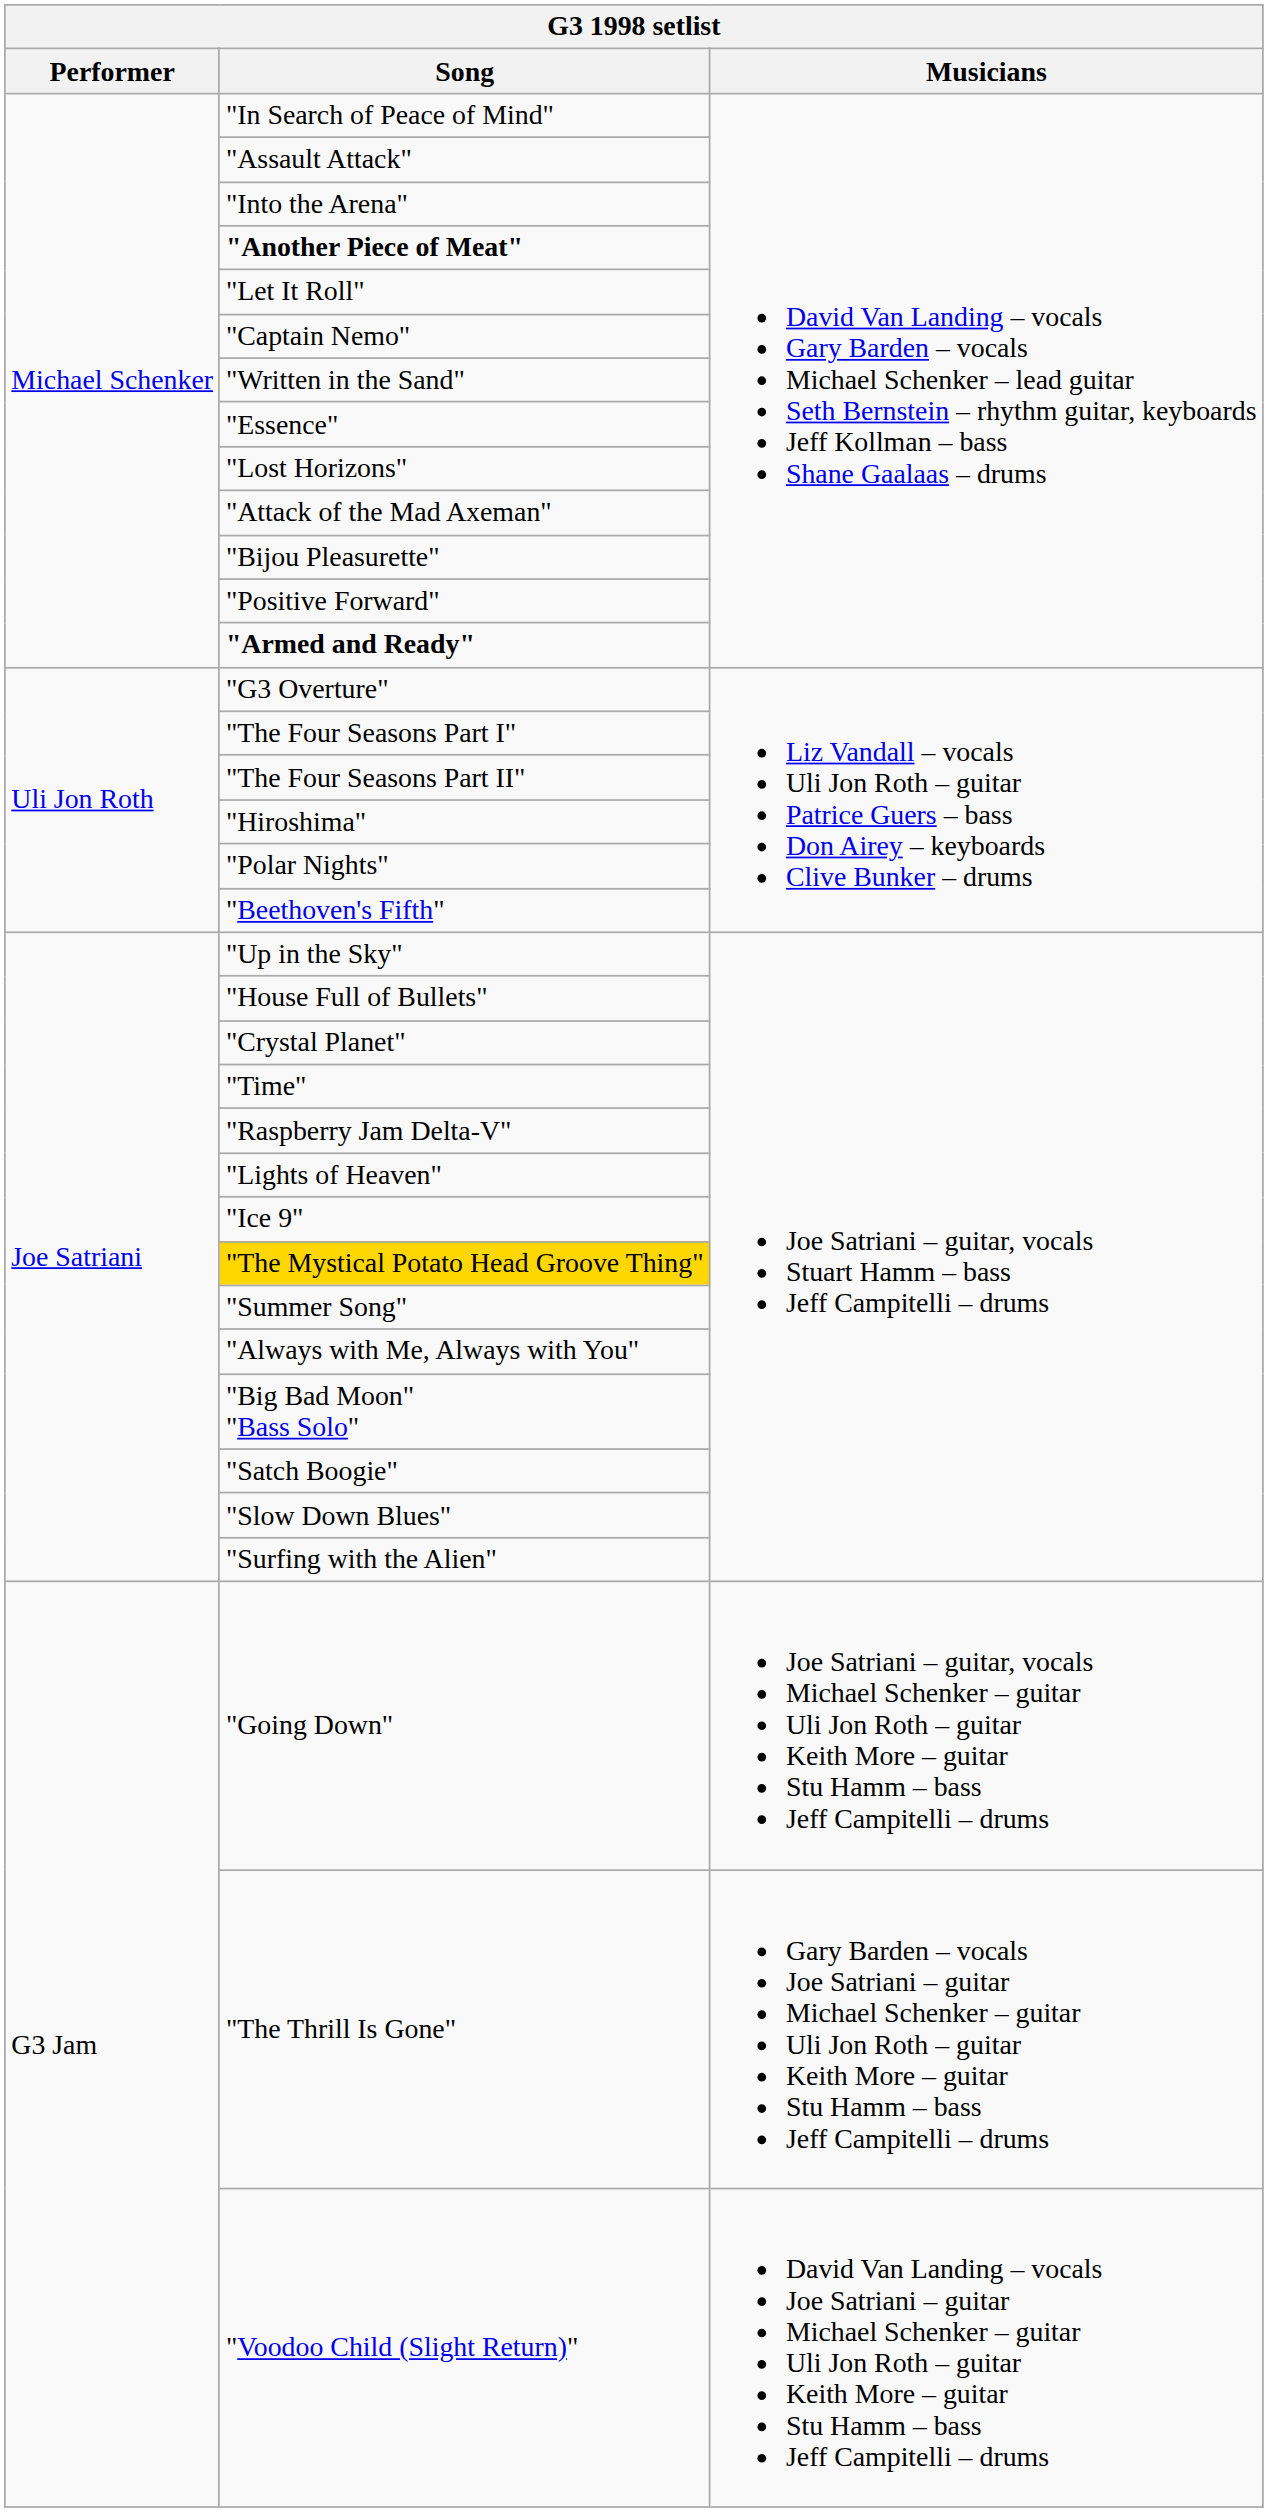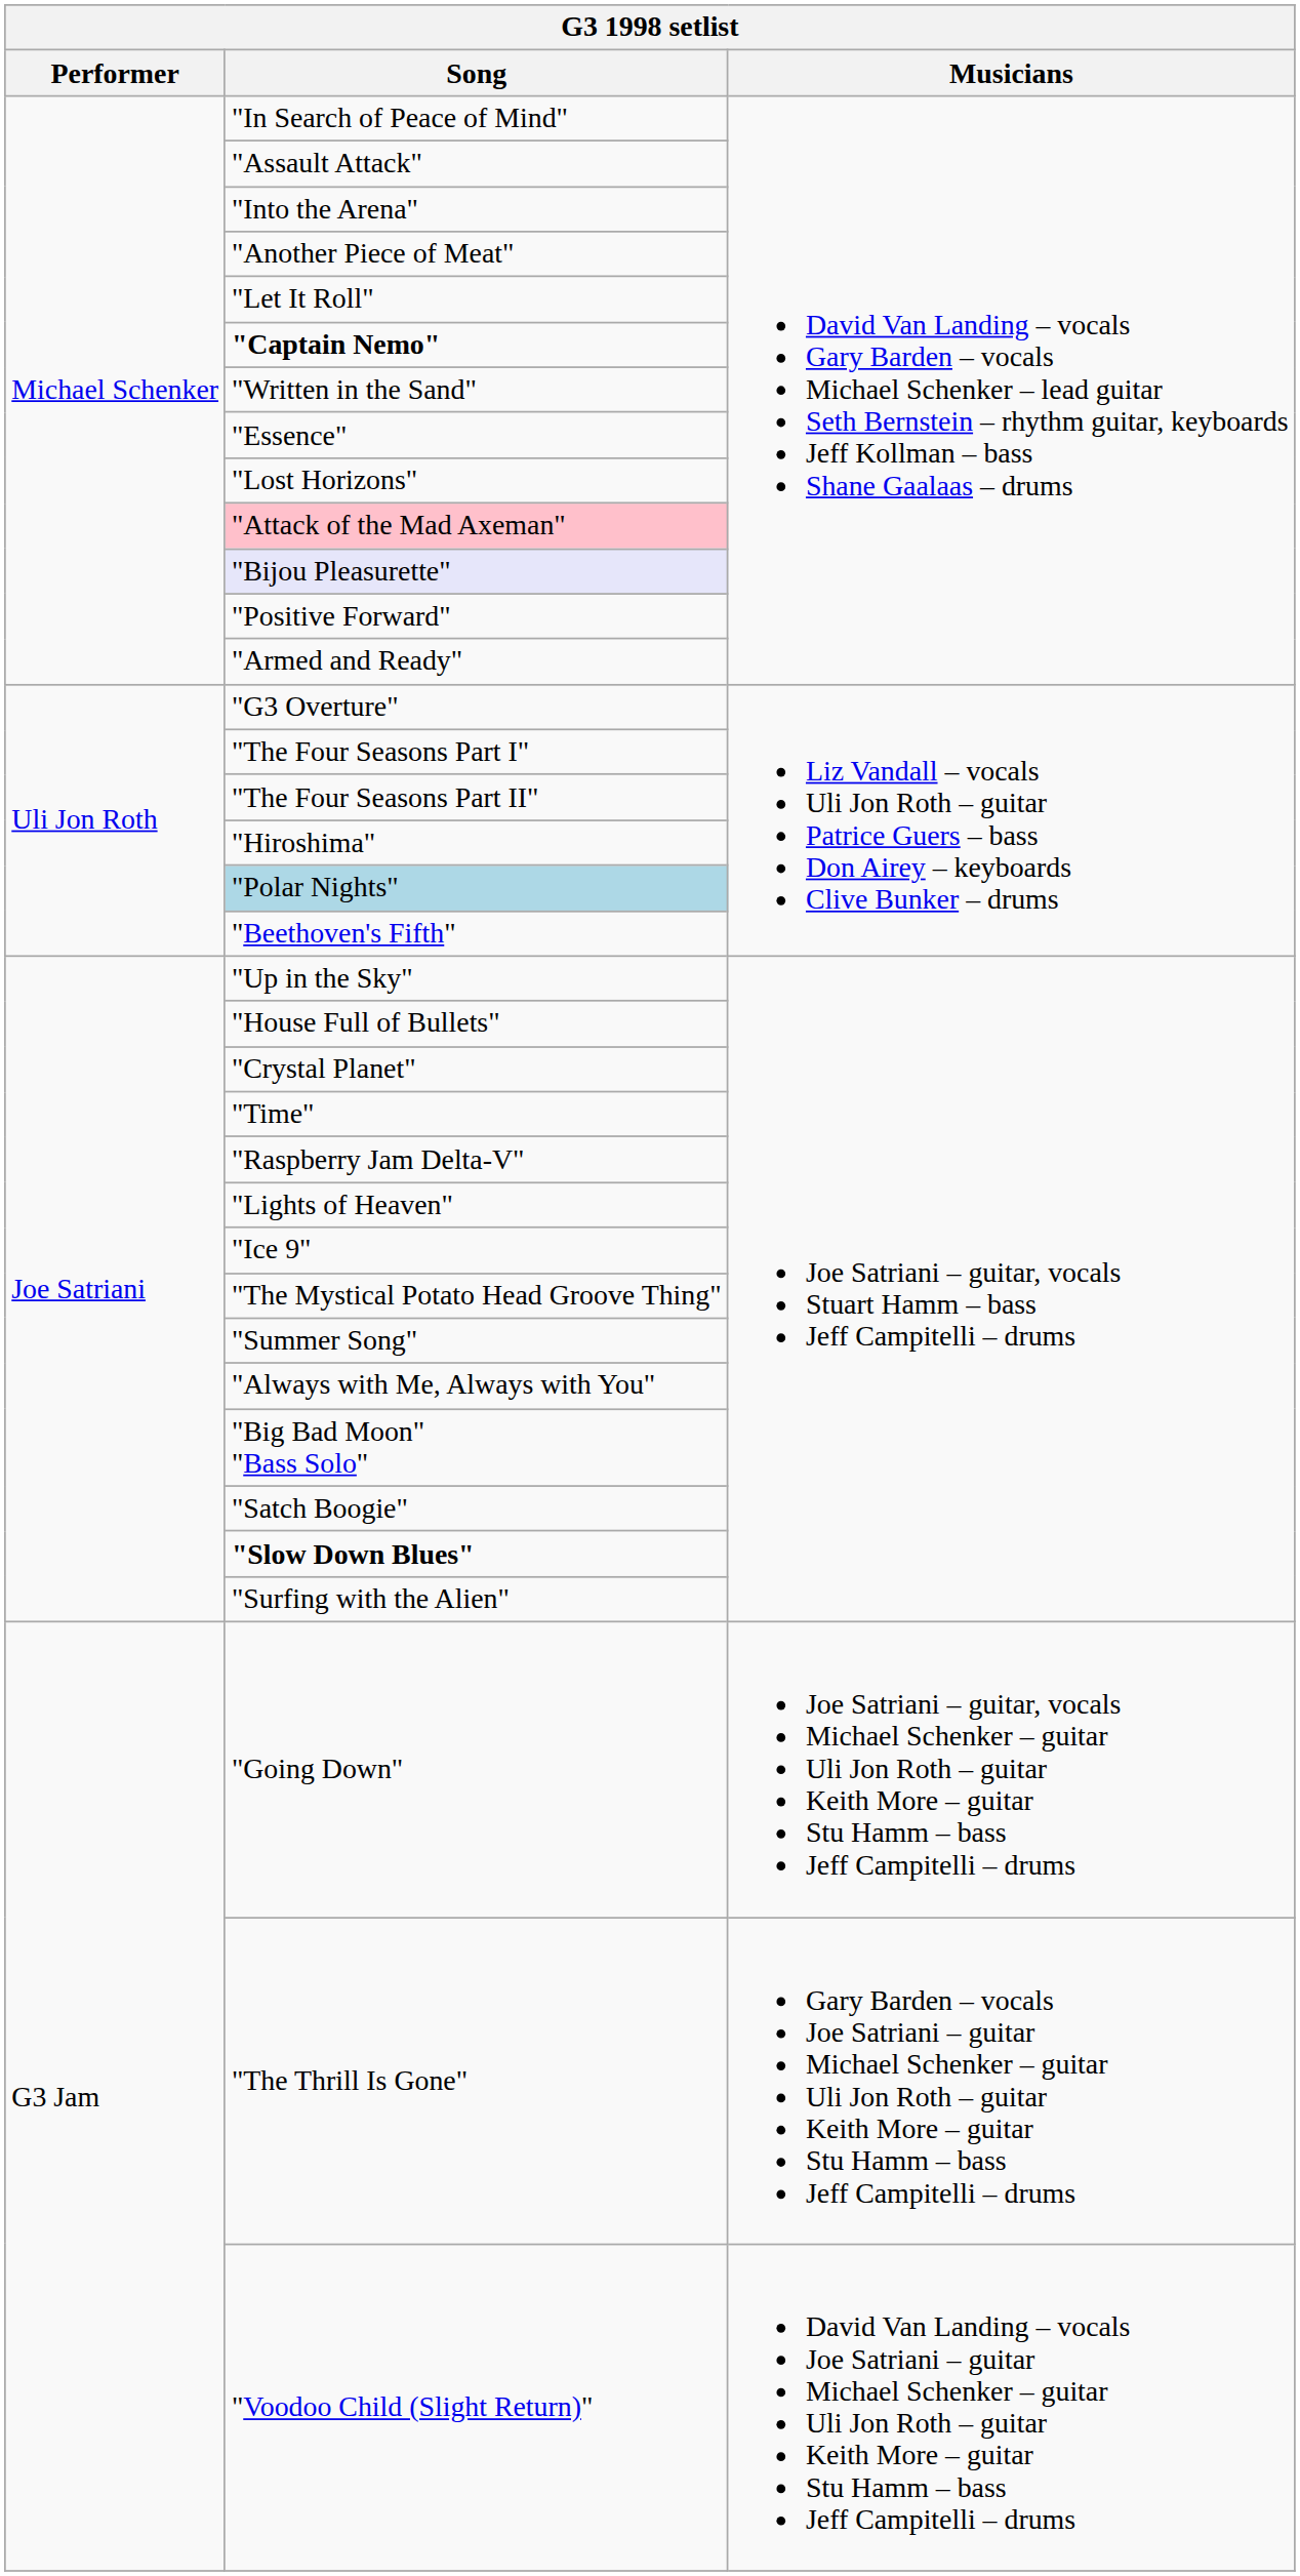"Another Piece of Meat" | Song: bold -> normal
"Captain Nemo" | Song: normal -> bold
"Attack of the Mad Axeman" | Song: no background -> pink background
"Bijou Pleasurette" | Song: no background -> lavender background
"Armed and Ready" | Song: bold -> normal
"Polar Nights" | Song: no background -> lightblue background
"The Mystical Potato Head Groove Thing" | Song: gold background -> no background
"Slow Down Blues" | Song: normal -> bold
